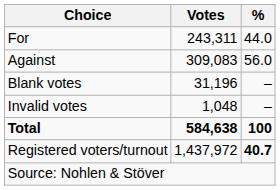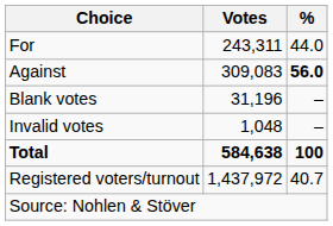Against | %: normal -> bold
Registered voters/turnout | %: bold -> normal
